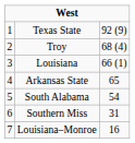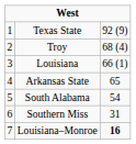Louisiana–Monroe | column 3: normal -> bold
